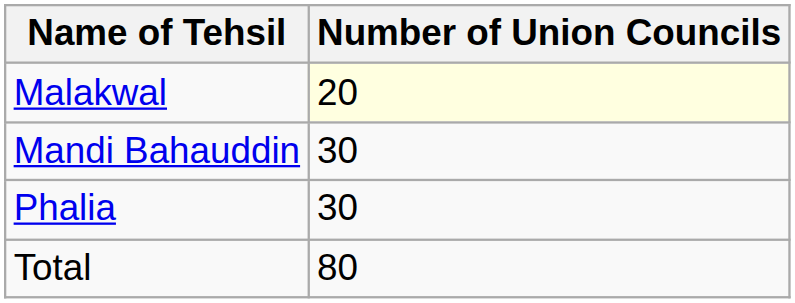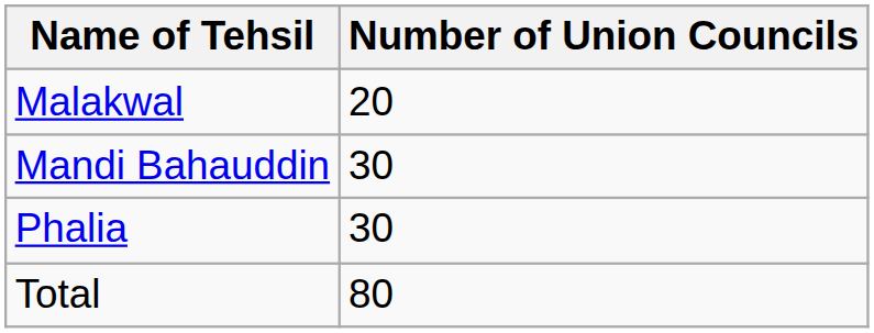Malakwal | Number of Union Councils: lightyellow background -> no background
